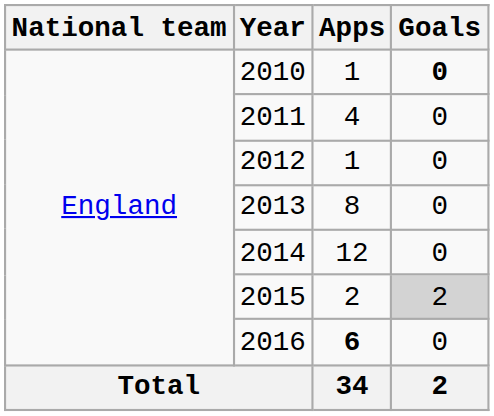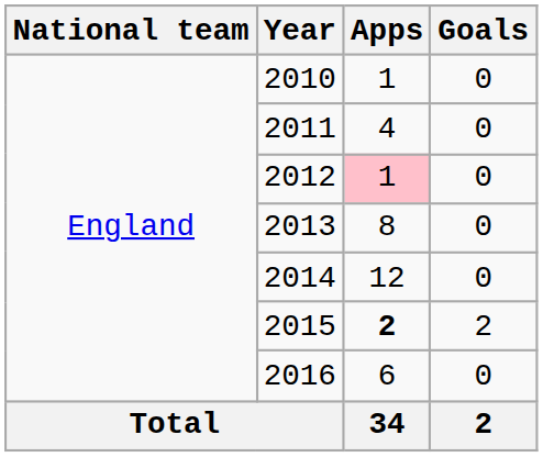2010 | Goals: bold -> normal
2012 | Apps: no background -> pink background
2015 | Apps: normal -> bold
2015 | Goals: lightgrey background -> no background
2016 | Apps: bold -> normal
